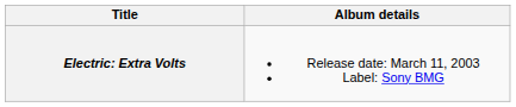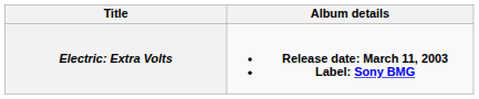Electric: Extra Volts | Album details: normal -> bold
